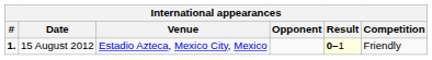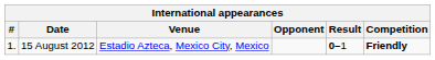15 August 2012 | #: bold -> normal
15 August 2012 | Result: lightyellow background -> no background
15 August 2012 | Competition: normal -> bold
